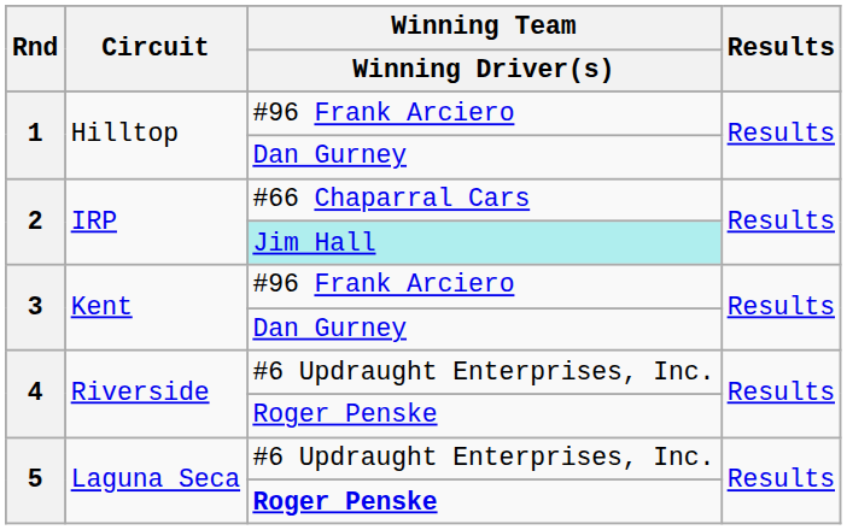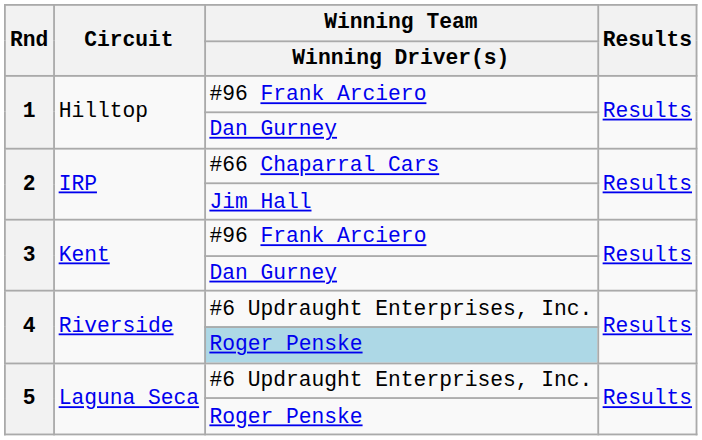Jim Hall | Winning Team / Winning Driver(s): paleturquoise background -> no background
4 / Roger Penske | Winning Team / Winning Driver(s): no background -> lightblue background
5 / Roger Penske | Winning Team / Winning Driver(s): bold -> normal
